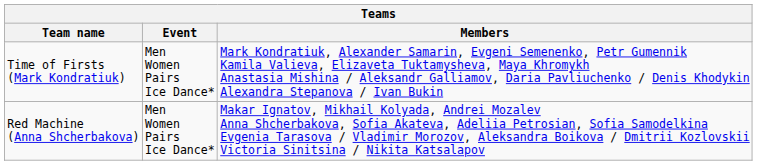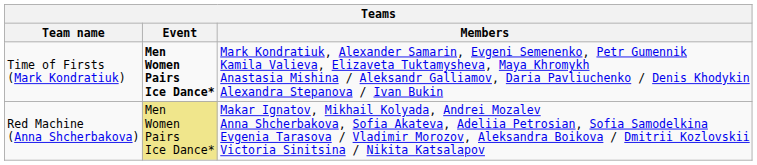Time of Firsts (Mark Kondratiuk) | Event: normal -> bold
Red Machine (Anna Shcherbakova) | Event: no background -> khaki background
